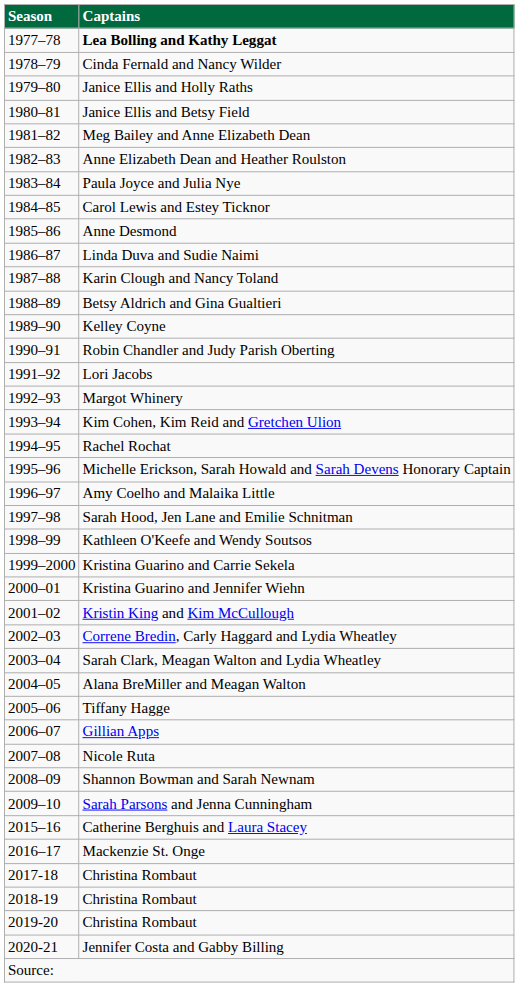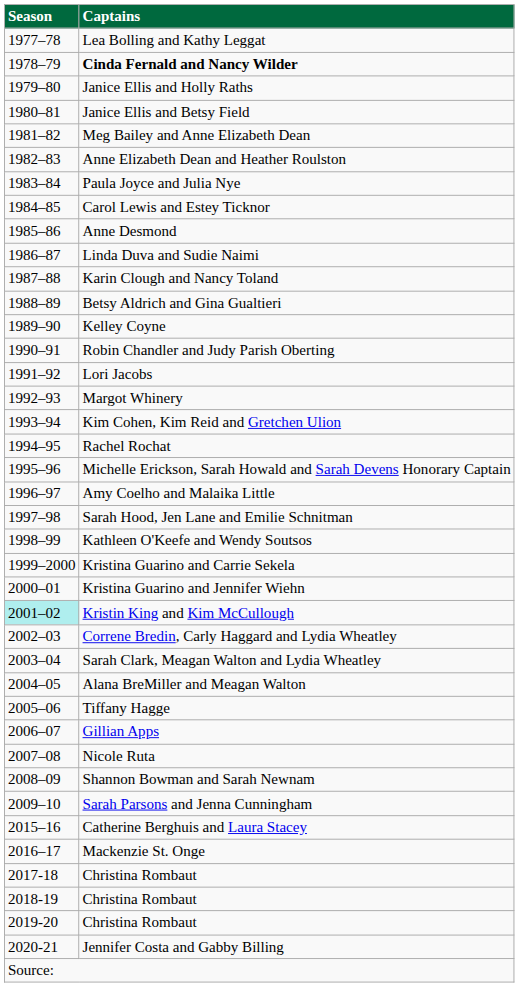row 2 | Captains: bold -> normal
row 3 | Captains: normal -> bold
row 26 | Season: no background -> paleturquoise background
